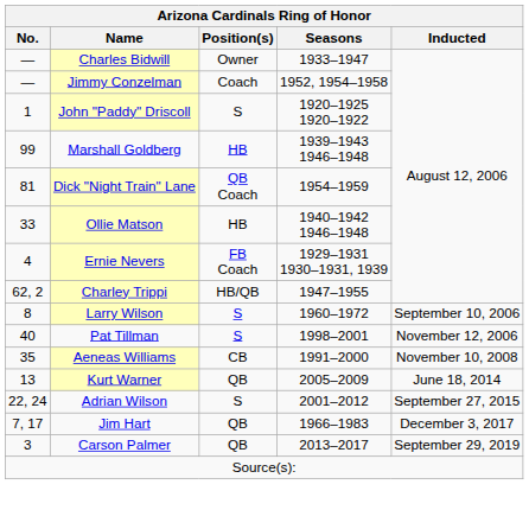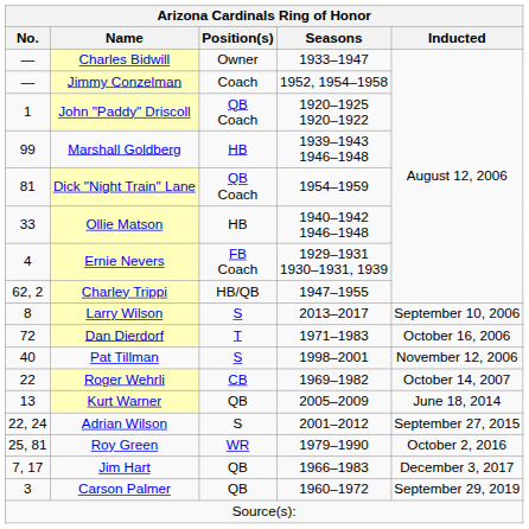John "Paddy" Driscoll | Position(s): S -> QB Coach
Larry Wilson | Seasons: 1960–1972 -> 2013–2017
+ row: 72 | Dan Dierdorf | T | 1971–1983 | October 16, 2006
+ row: 22 | Roger Wehrli | CB | 1969–1982 | October 14, 2007
- row: 35 | Aeneas Williams | CB | 1991–2000 | November 10, 2008
+ row: 25, 81 | Roy Green | WR | 1979–1990 | October 2, 2016
Carson Palmer | Seasons: 2013–2017 -> 1960–1972
